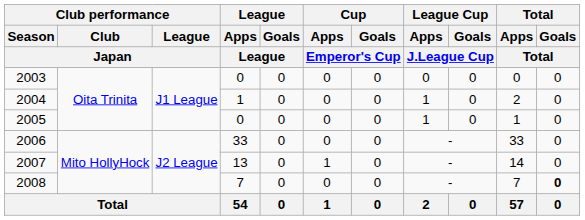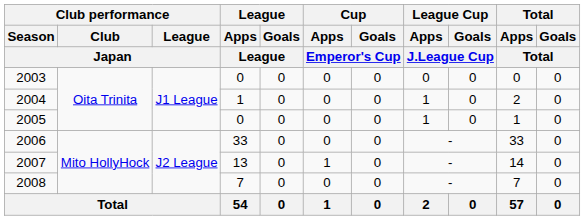2008 | Total / Goals / Total: bold -> normal
